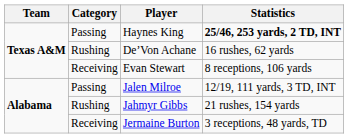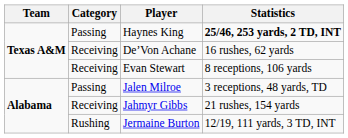De’Von Achane | Category: Rushing -> Receiving
Jalen Milroe | Statistics: 12/19, 111 yards, 3 TD, INT -> 3 receptions, 48 yards, TD
Jahmyr Gibbs | Category: Rushing -> Receiving
Jermaine Burton | Category: Receiving -> Rushing
Jermaine Burton | Statistics: 3 receptions, 48 yards, TD -> 12/19, 111 yards, 3 TD, INT
